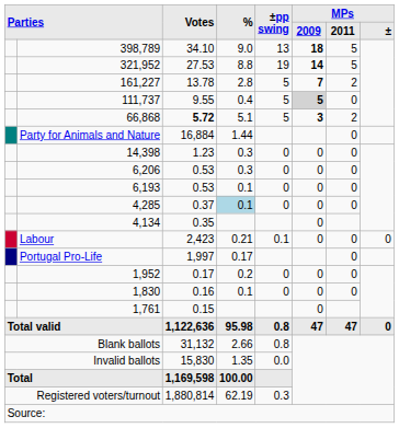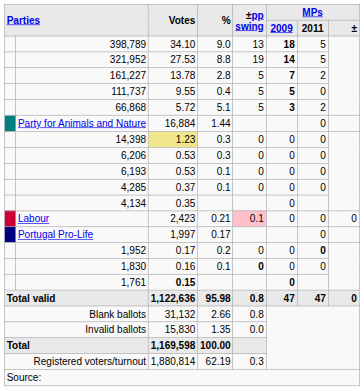111,737 | MPs / 2009: lightgrey background -> no background
66,868 | Votes: bold -> normal
14,398 | Votes: no background -> khaki background
4,285 | %: lightblue background -> no background
Labour | ±pp swing: no background -> pink background
1,952 | MPs / 2011: normal -> bold
1,830 | ±pp swing: normal -> bold
1,761 | Votes: normal -> bold
1,761 | MPs / 2009: normal -> bold
